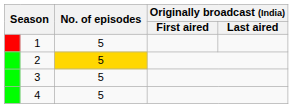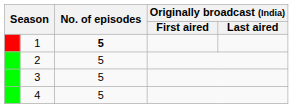1 | No. of episodes: normal -> bold
2 | No. of episodes: gold background -> no background
